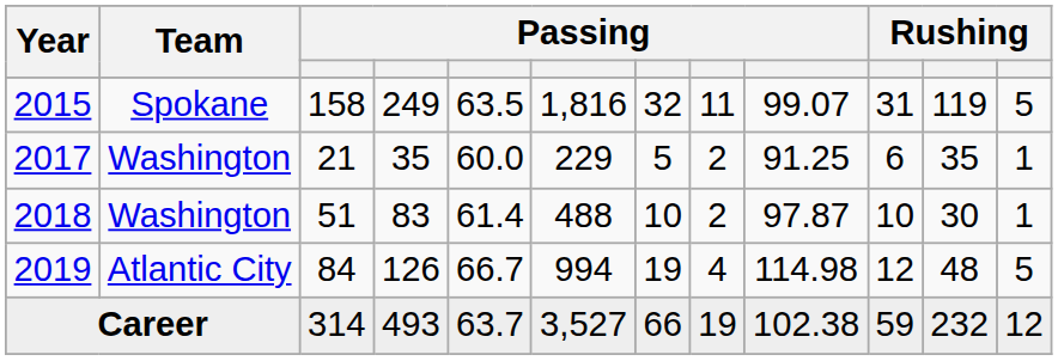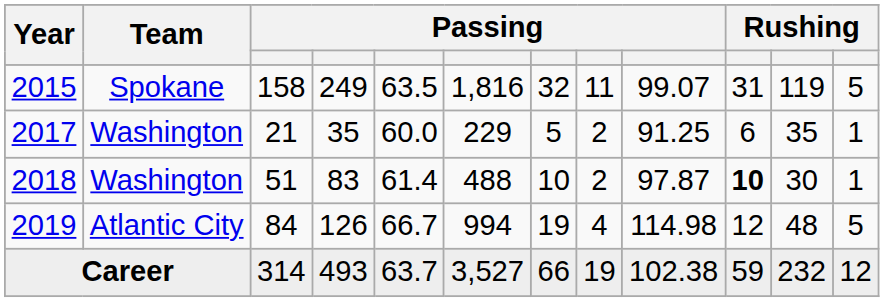2018 | column 10: normal -> bold
